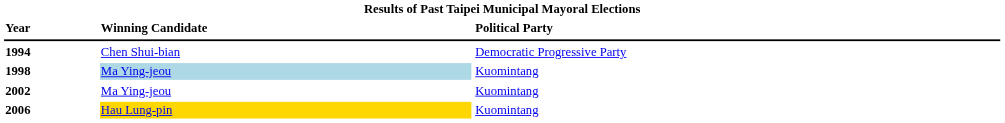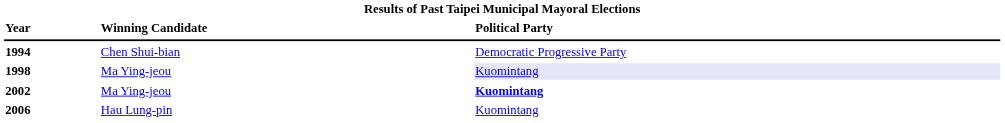1998 | column 2: lightblue background -> no background
1998 | column 3: no background -> lavender background
2002 | column 3: normal -> bold
2006 | column 2: gold background -> no background
